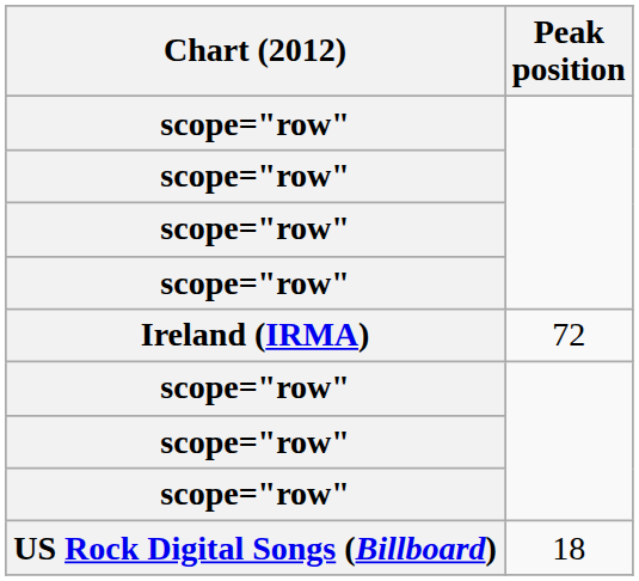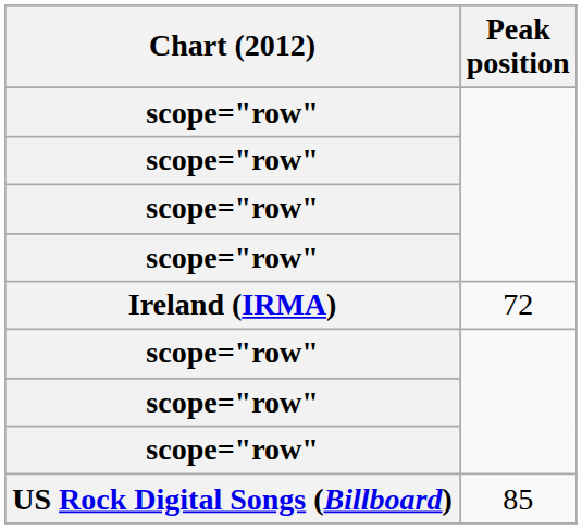US Rock Digital Songs (Billboard) | Peak position: 18 -> 85
